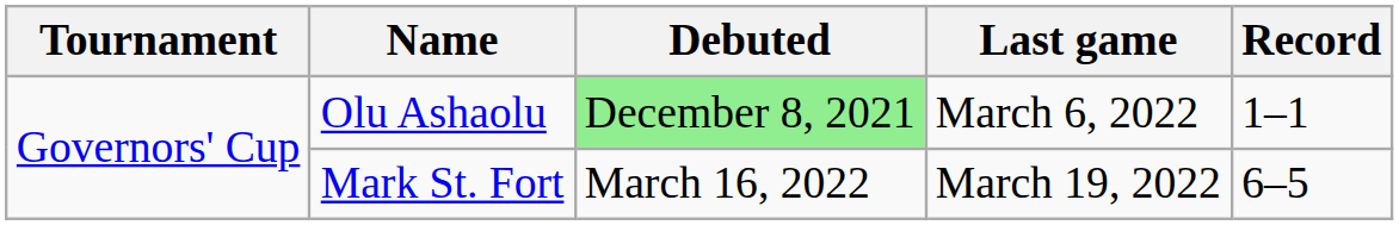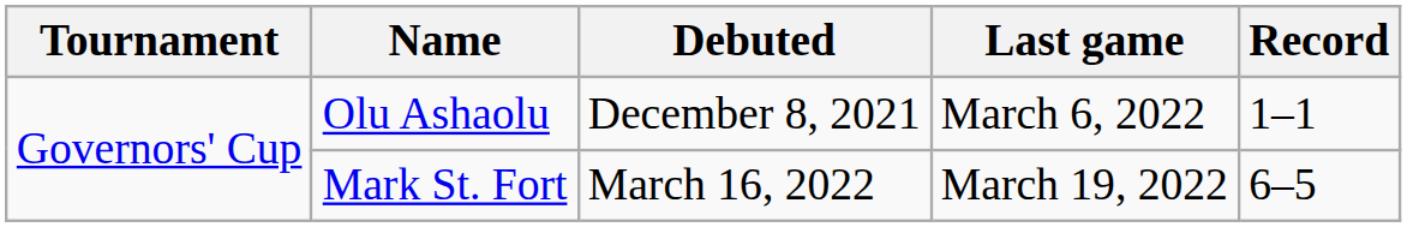Olu Ashaolu | Debuted: lightgreen background -> no background
